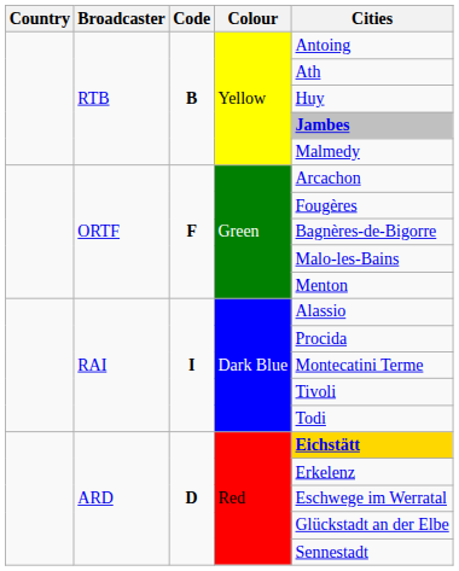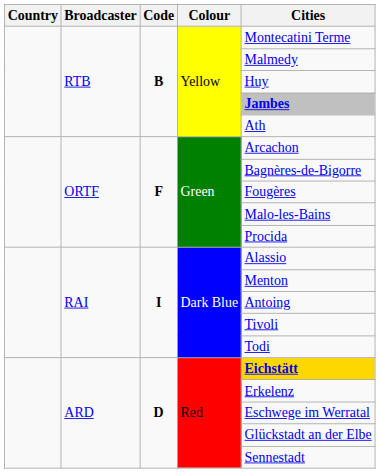row 2 | Cities: Antoing -> Montecatini Terme
row 3 | Cities: Ath -> Malmedy
row 6 | Cities: Malmedy -> Ath
row 8 | Cities: Fougères -> Bagnères-de-Bigorre
row 9 | Cities: Bagnères-de-Bigorre -> Fougères
row 11 | Cities: Menton -> Procida
row 13 | Cities: Procida -> Menton
row 14 | Cities: Montecatini Terme -> Antoing
